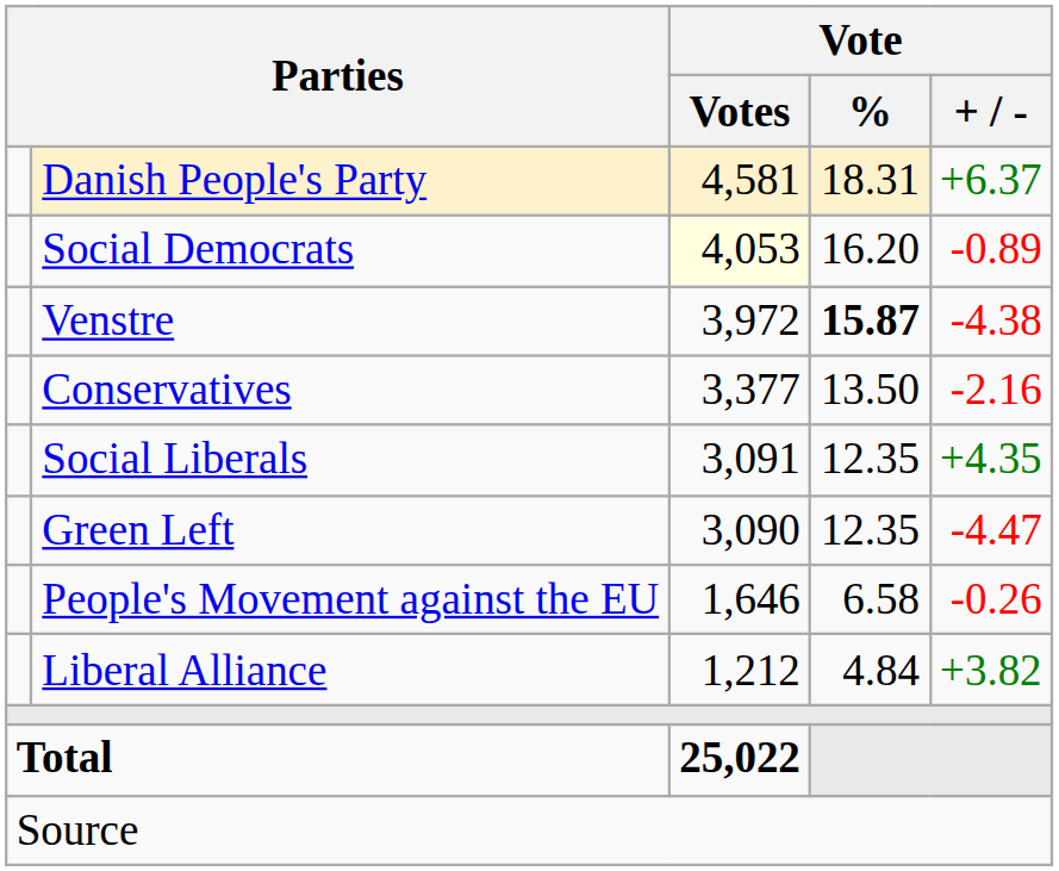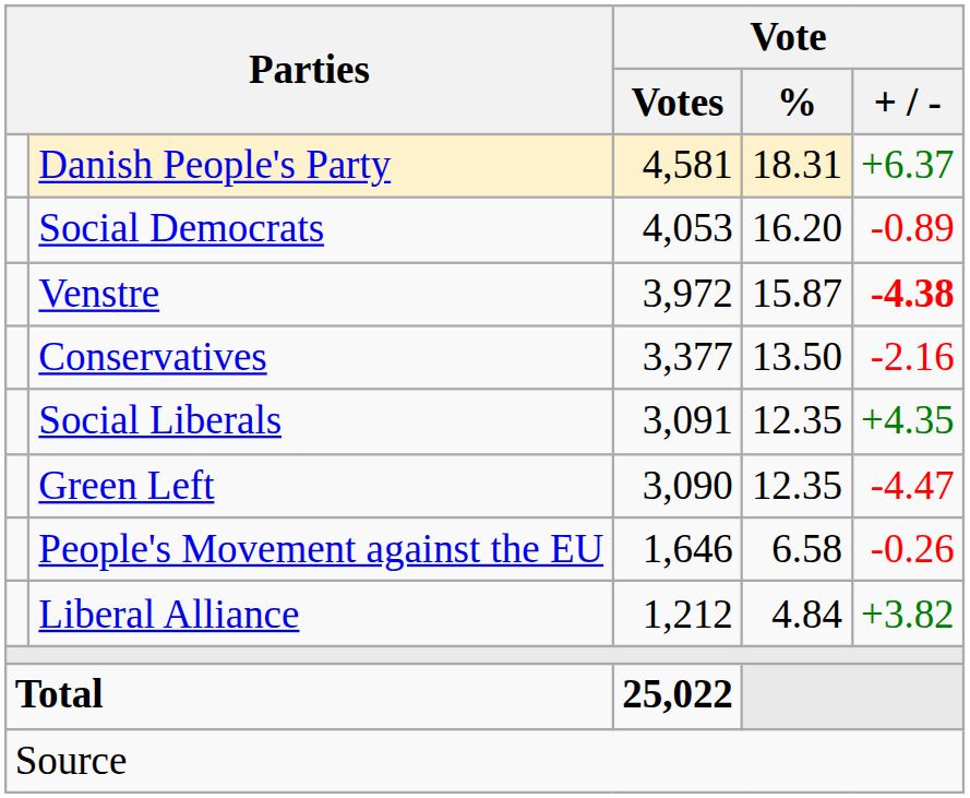Social Democrats | Vote / Votes: lightyellow background -> no background
Venstre | Vote / %: bold -> normal
Venstre | Vote / + / -: normal -> bold
